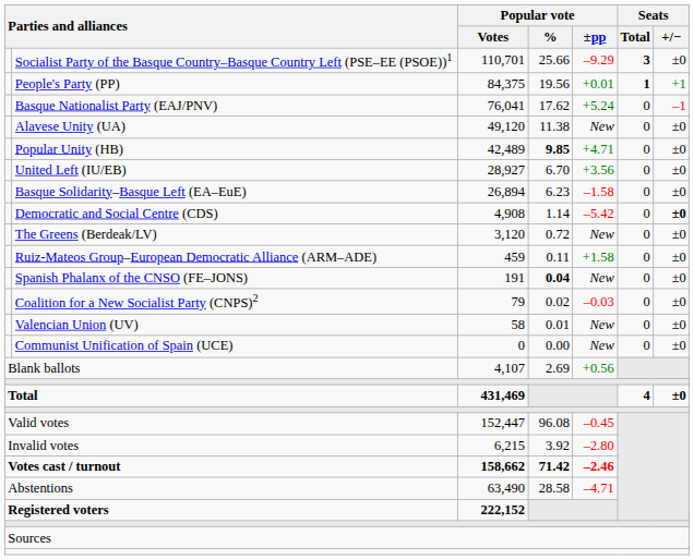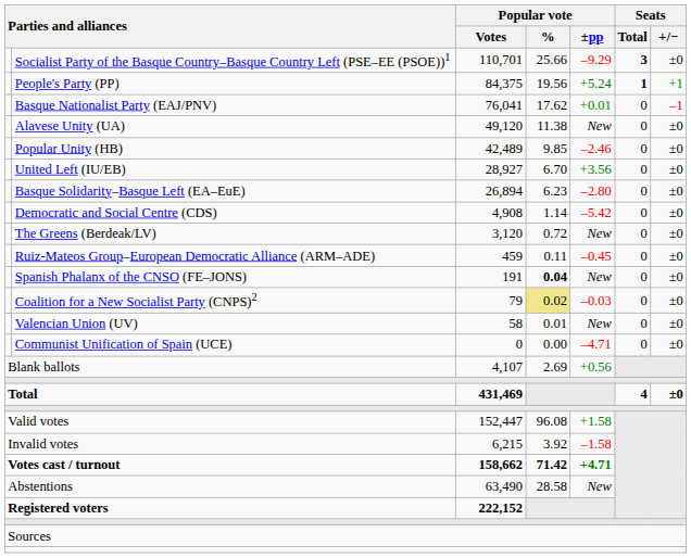People's Party (PP) | Popular vote / ±pp: +0.01 -> +5.24
Basque Nationalist Party (EAJ/PNV) | Popular vote / ±pp: +5.24 -> +0.01
Popular Unity (HB) | Popular vote / %: bold -> normal
Popular Unity (HB) | Popular vote / ±pp: +4.71 -> –2.46
Basque Solidarity–Basque Left (EA–EuE) | Popular vote / ±pp: –1.58 -> –2.80
Democratic and Social Centre (CDS) | Seats / +/−: bold -> normal
Ruiz-Mateos Group–European Democratic Alliance (ARM–ADE) | Popular vote / ±pp: +1.58 -> –0.45
Coalition for a New Socialist Party (CNPS)2 | Popular vote / %: no background -> khaki background
Communist Unification of Spain (UCE) | Popular vote / ±pp: New -> –4.71
Valid votes | Popular vote / ±pp: –0.45 -> +1.58
Invalid votes | Popular vote / ±pp: –2.80 -> –1.58
Votes cast / turnout | Popular vote / ±pp: –2.46 -> +4.71
Abstentions | Popular vote / ±pp: –4.71 -> New
